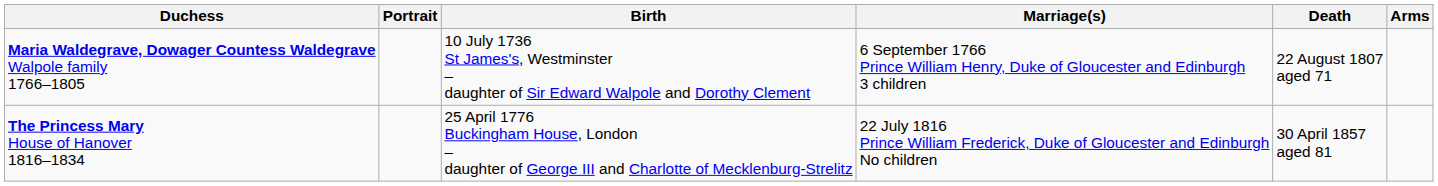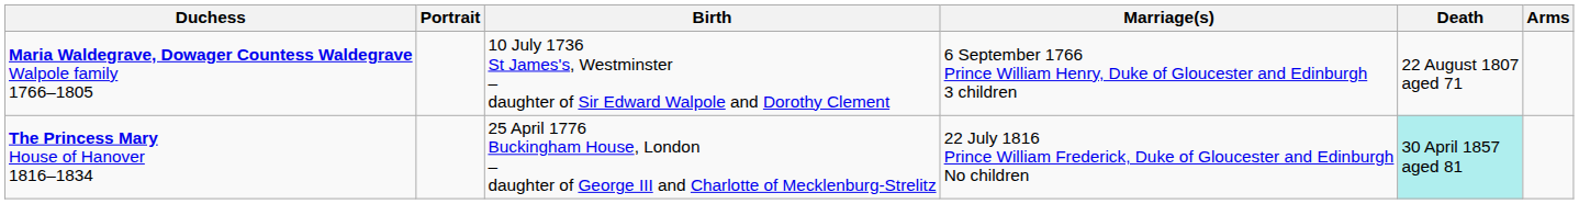The Princess Mary House of Hanover 1816–1834 | Death: no background -> paleturquoise background
